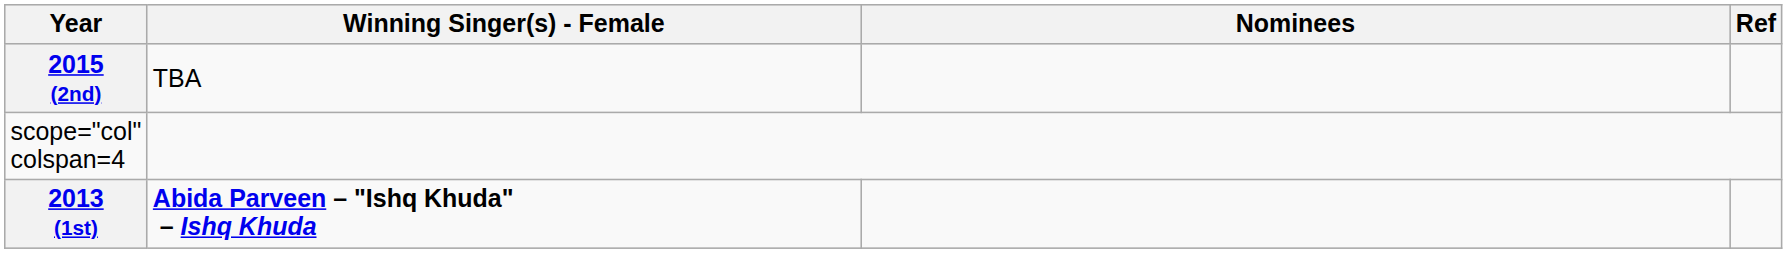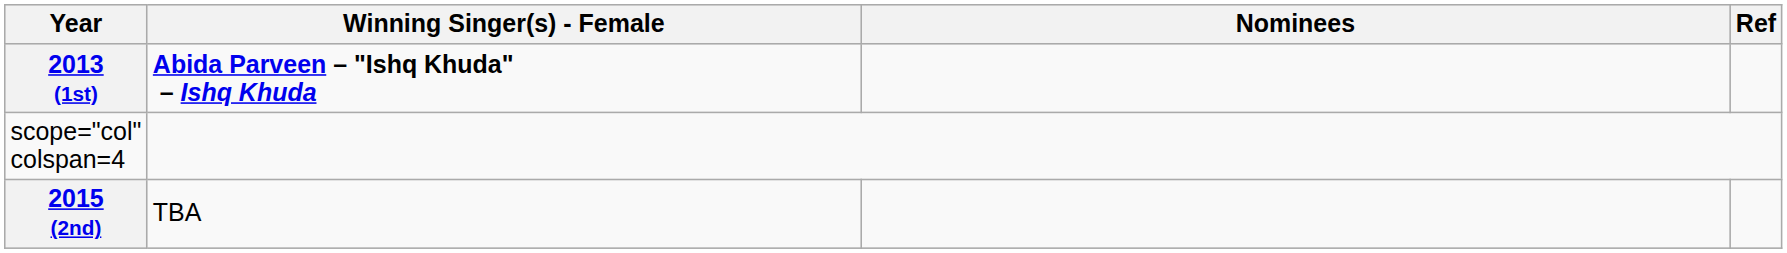rows swapped: 2013 (1st) <-> 2015 (2nd)
